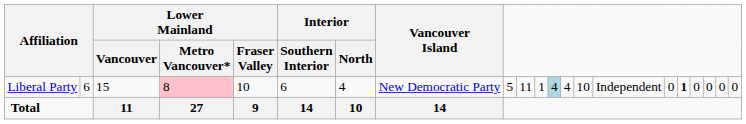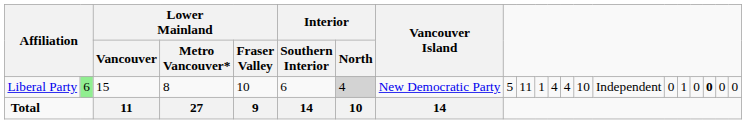Liberal Party | column 2: no background -> lightgreen background
Liberal Party | Lower Mainland / Metro Vancouver*: pink background -> no background
Liberal Party | Interior / North: no background -> lightgrey background
Liberal Party | column 12: lightblue background -> no background
Liberal Party | column 17: bold -> normal
Liberal Party | column 19: normal -> bold
